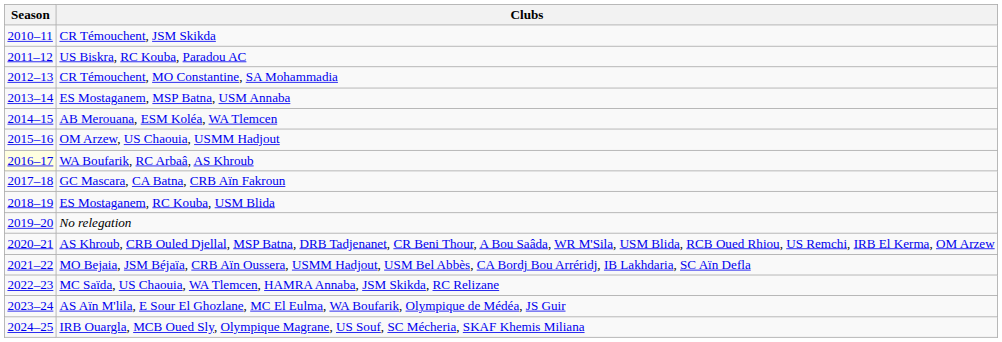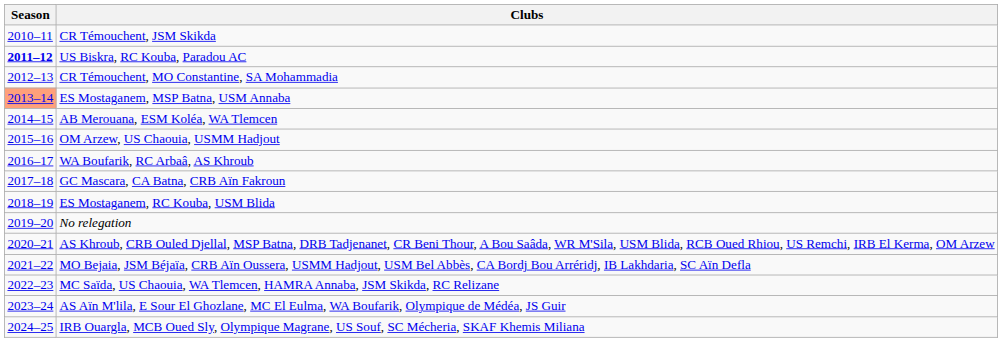US Biskra, RC Kouba, Paradou AC | Season: normal -> bold
ES Mostaganem, MSP Batna, USM Annaba | Season: no background -> lightsalmon background
WA Boufarik, RC Arbaâ, AS Khroub | Season: lightyellow background -> no background
